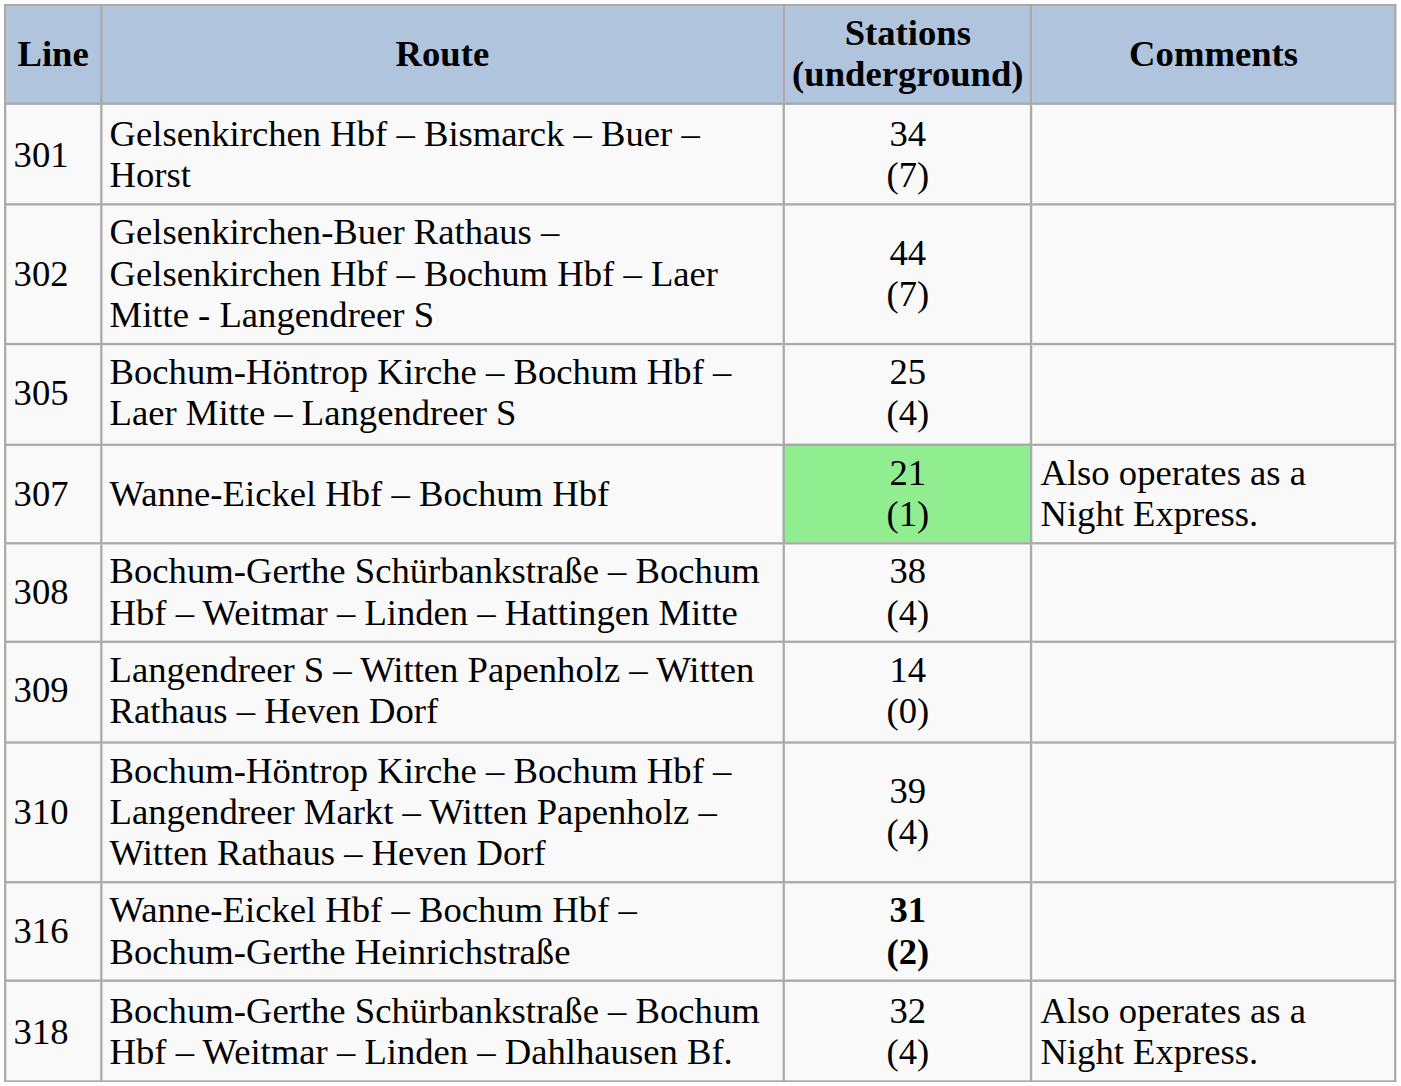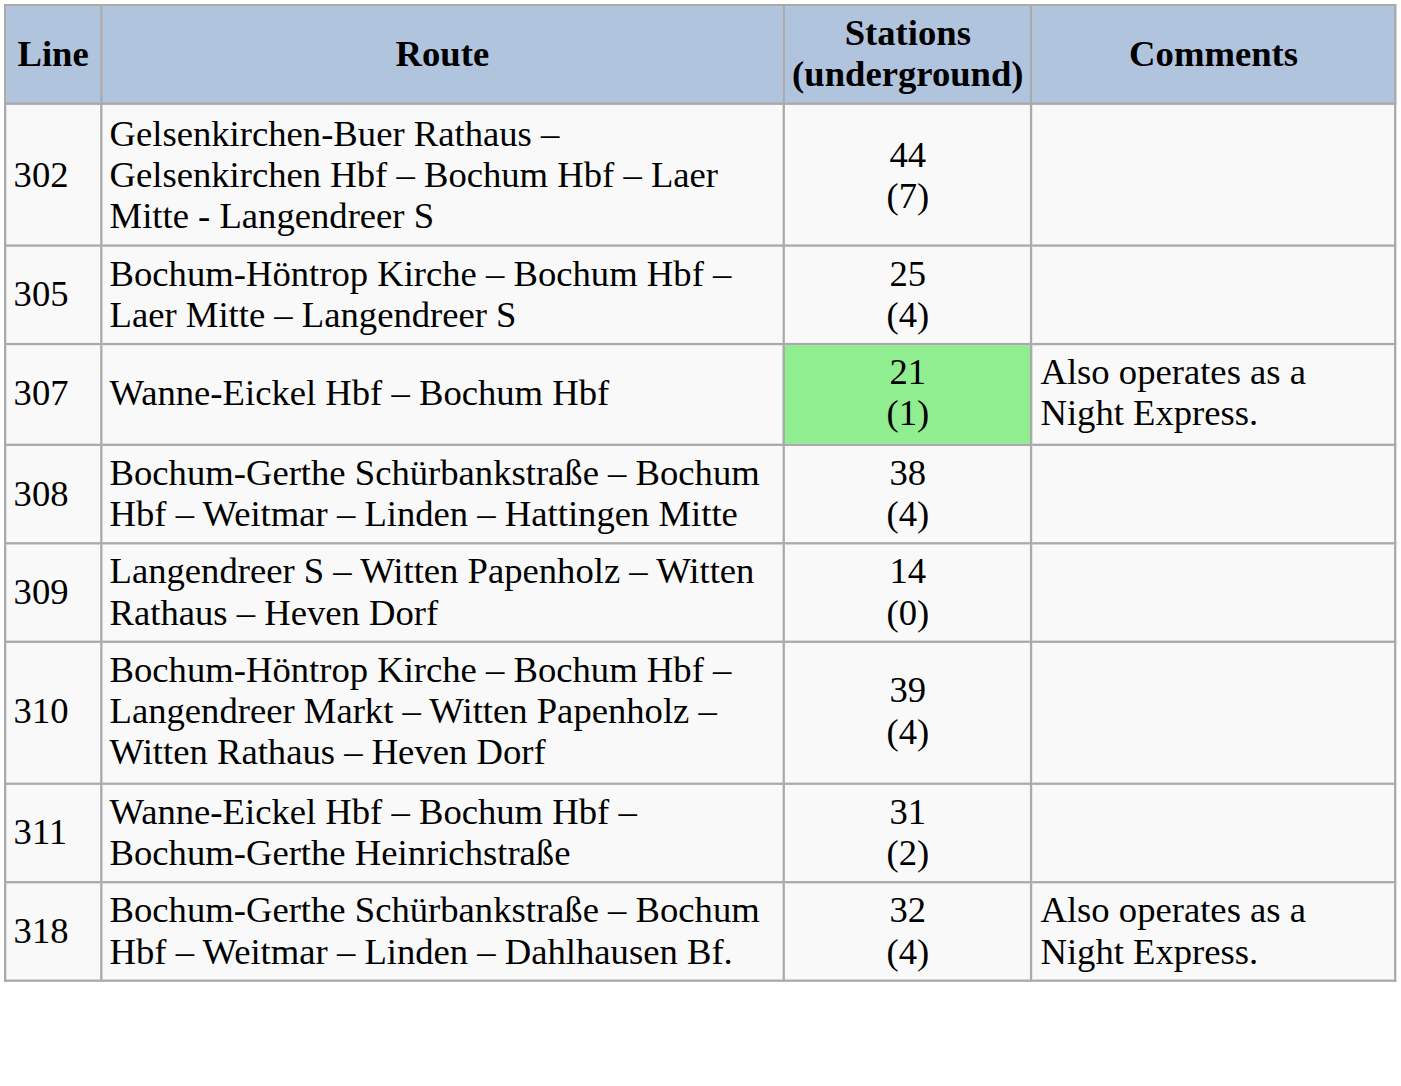- row: 301 | Gelsenkirchen Hbf – Bismarck – Buer – Horst | 34 (7)
Wanne-Eickel Hbf – Bochum Hbf – Bochum-Gerthe Heinrichstraße | Line: 316 -> 311
Wanne-Eickel Hbf – Bochum Hbf – Bochum-Gerthe Heinrichstraße | Stations (underground): bold -> normal
